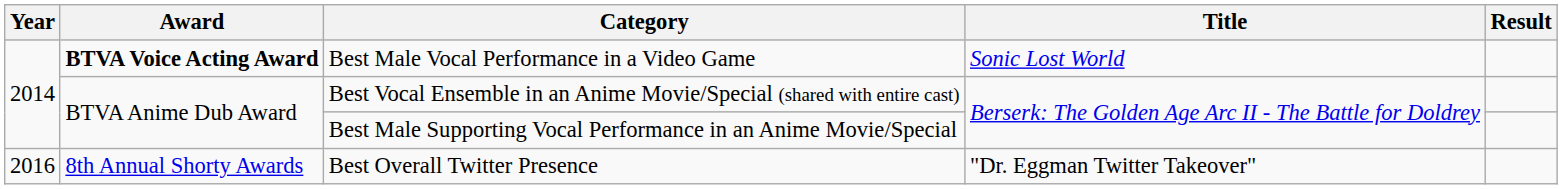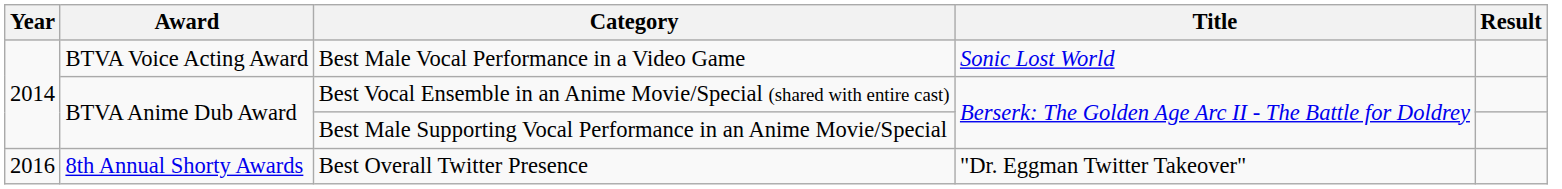Best Male Vocal Performance in a Video Game | Award: bold -> normal
